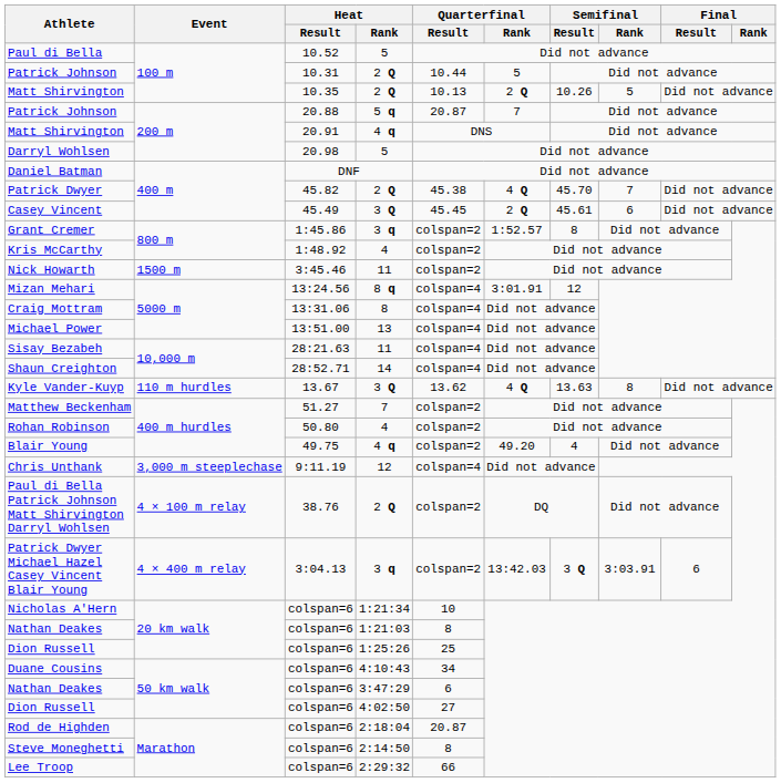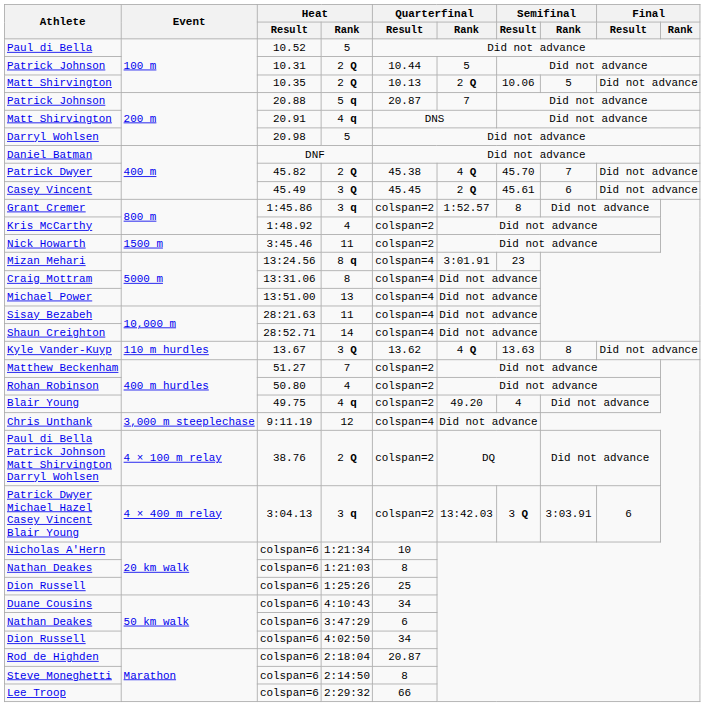Matt Shirvington / 2 Q | Semifinal / Result: 10.26 -> 10.06
Mizan Mehari | Semifinal / Result: 12 -> 23
Dion Russell / 4:02:50 | Quarterfinal / Result: 27 -> 34
